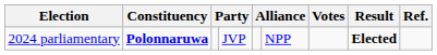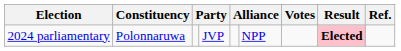2024 parliamentary | Constituency: bold -> normal
2024 parliamentary | Result: no background -> pink background
